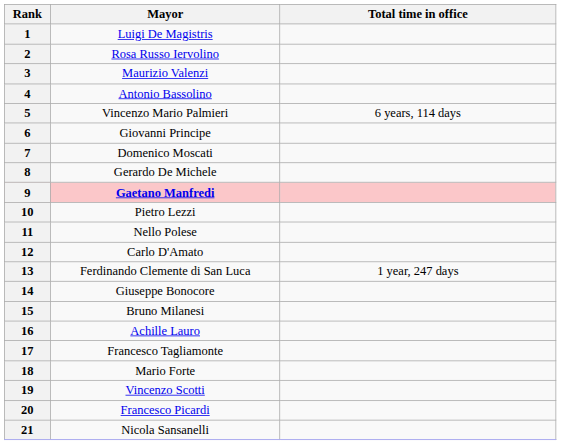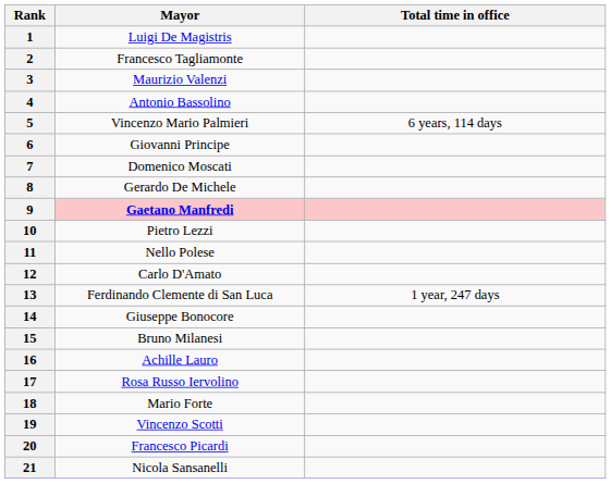2 | Mayor: Rosa Russo Iervolino -> Francesco Tagliamonte
17 | Mayor: Francesco Tagliamonte -> Rosa Russo Iervolino
